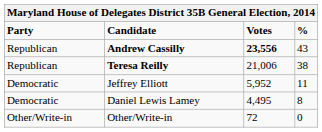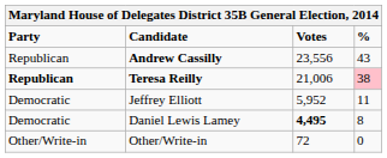Andrew Cassilly | Votes: bold -> normal
Teresa Reilly | Party: normal -> bold
Teresa Reilly | %: no background -> pink background
Daniel Lewis Lamey | Votes: normal -> bold
